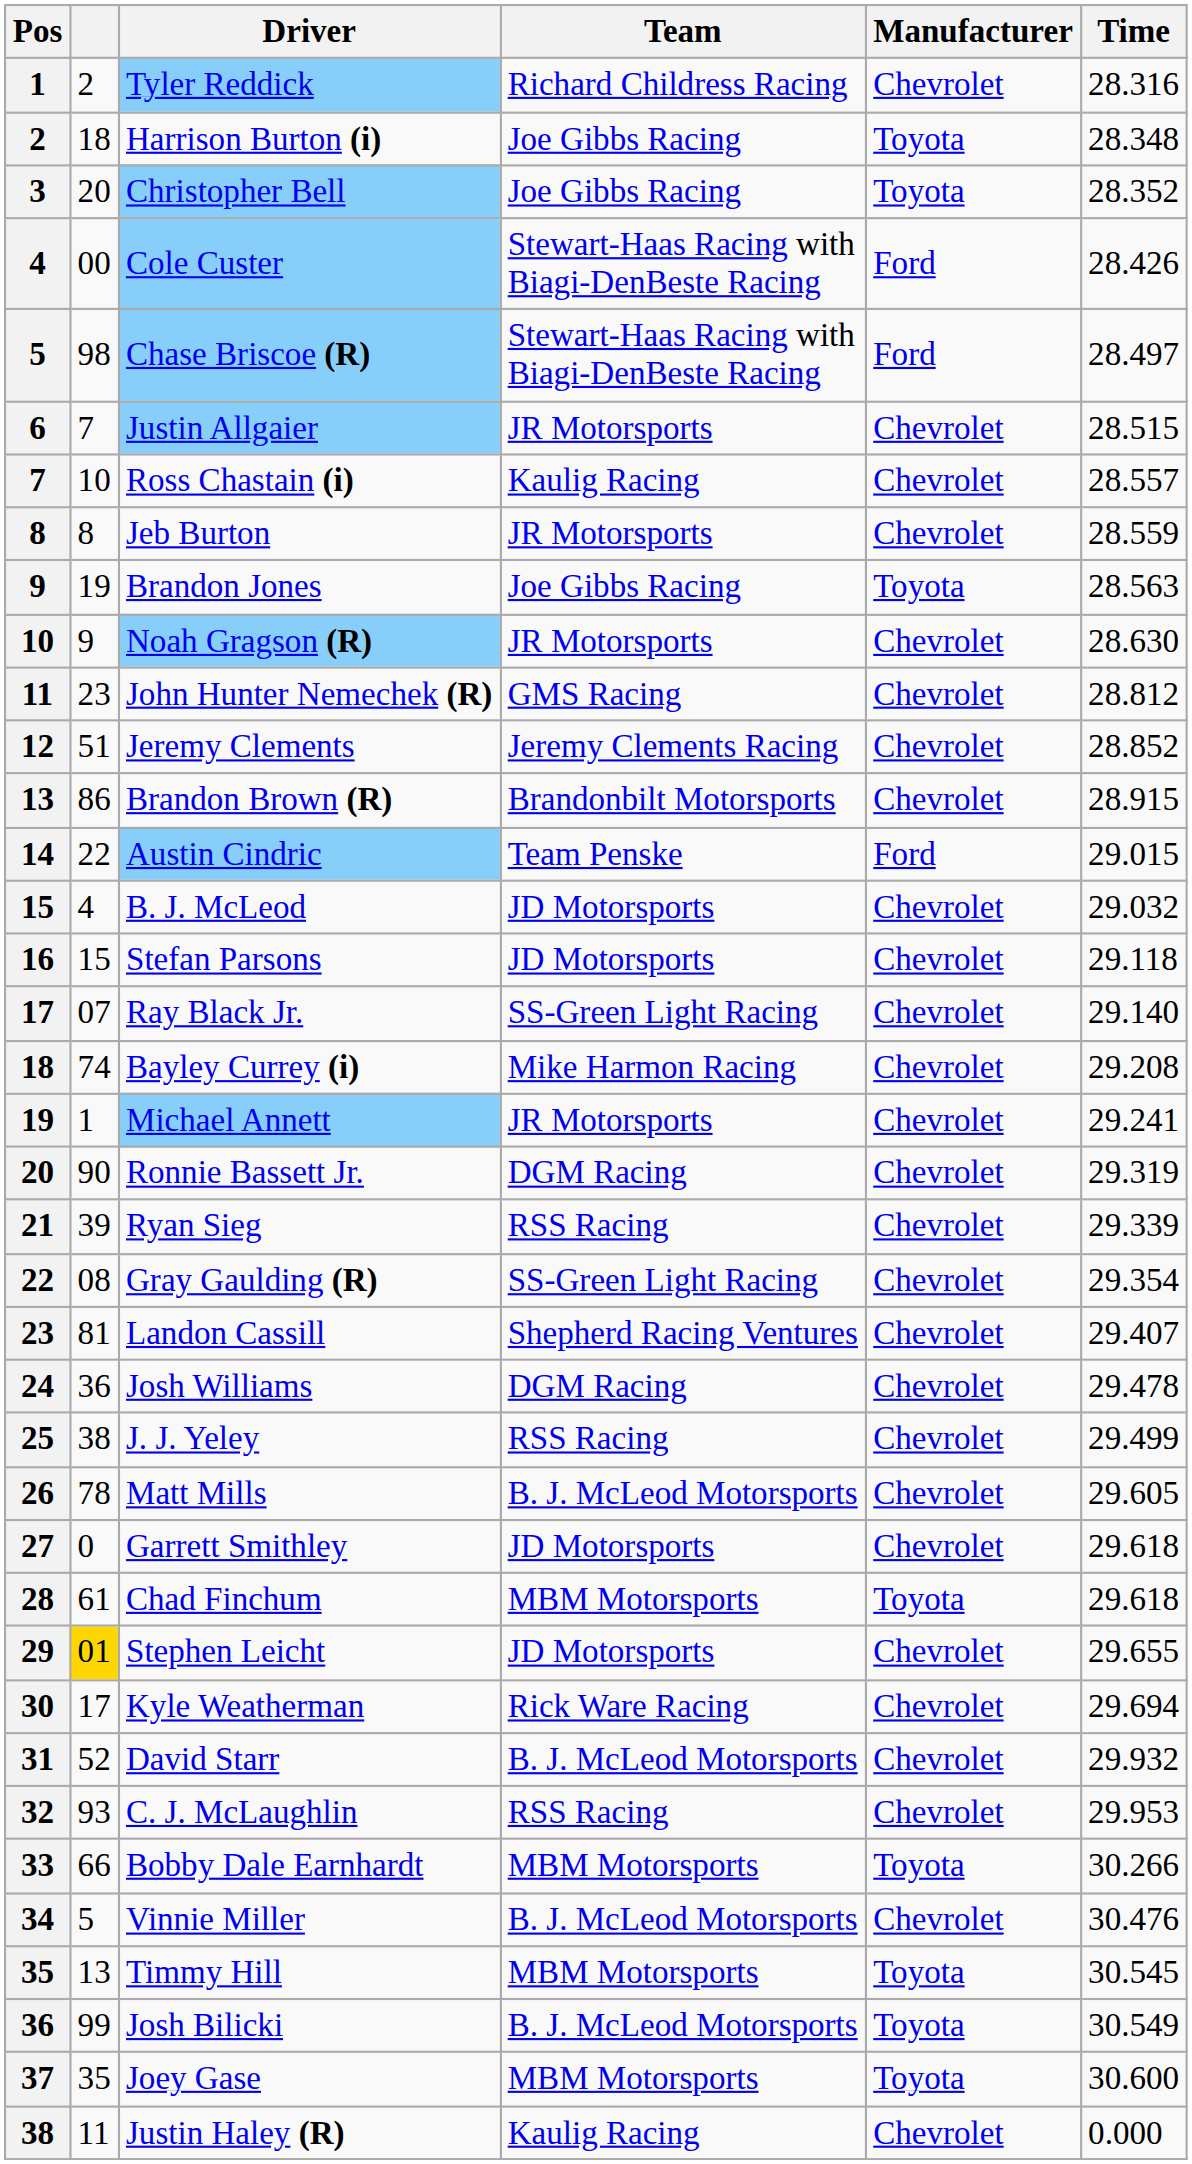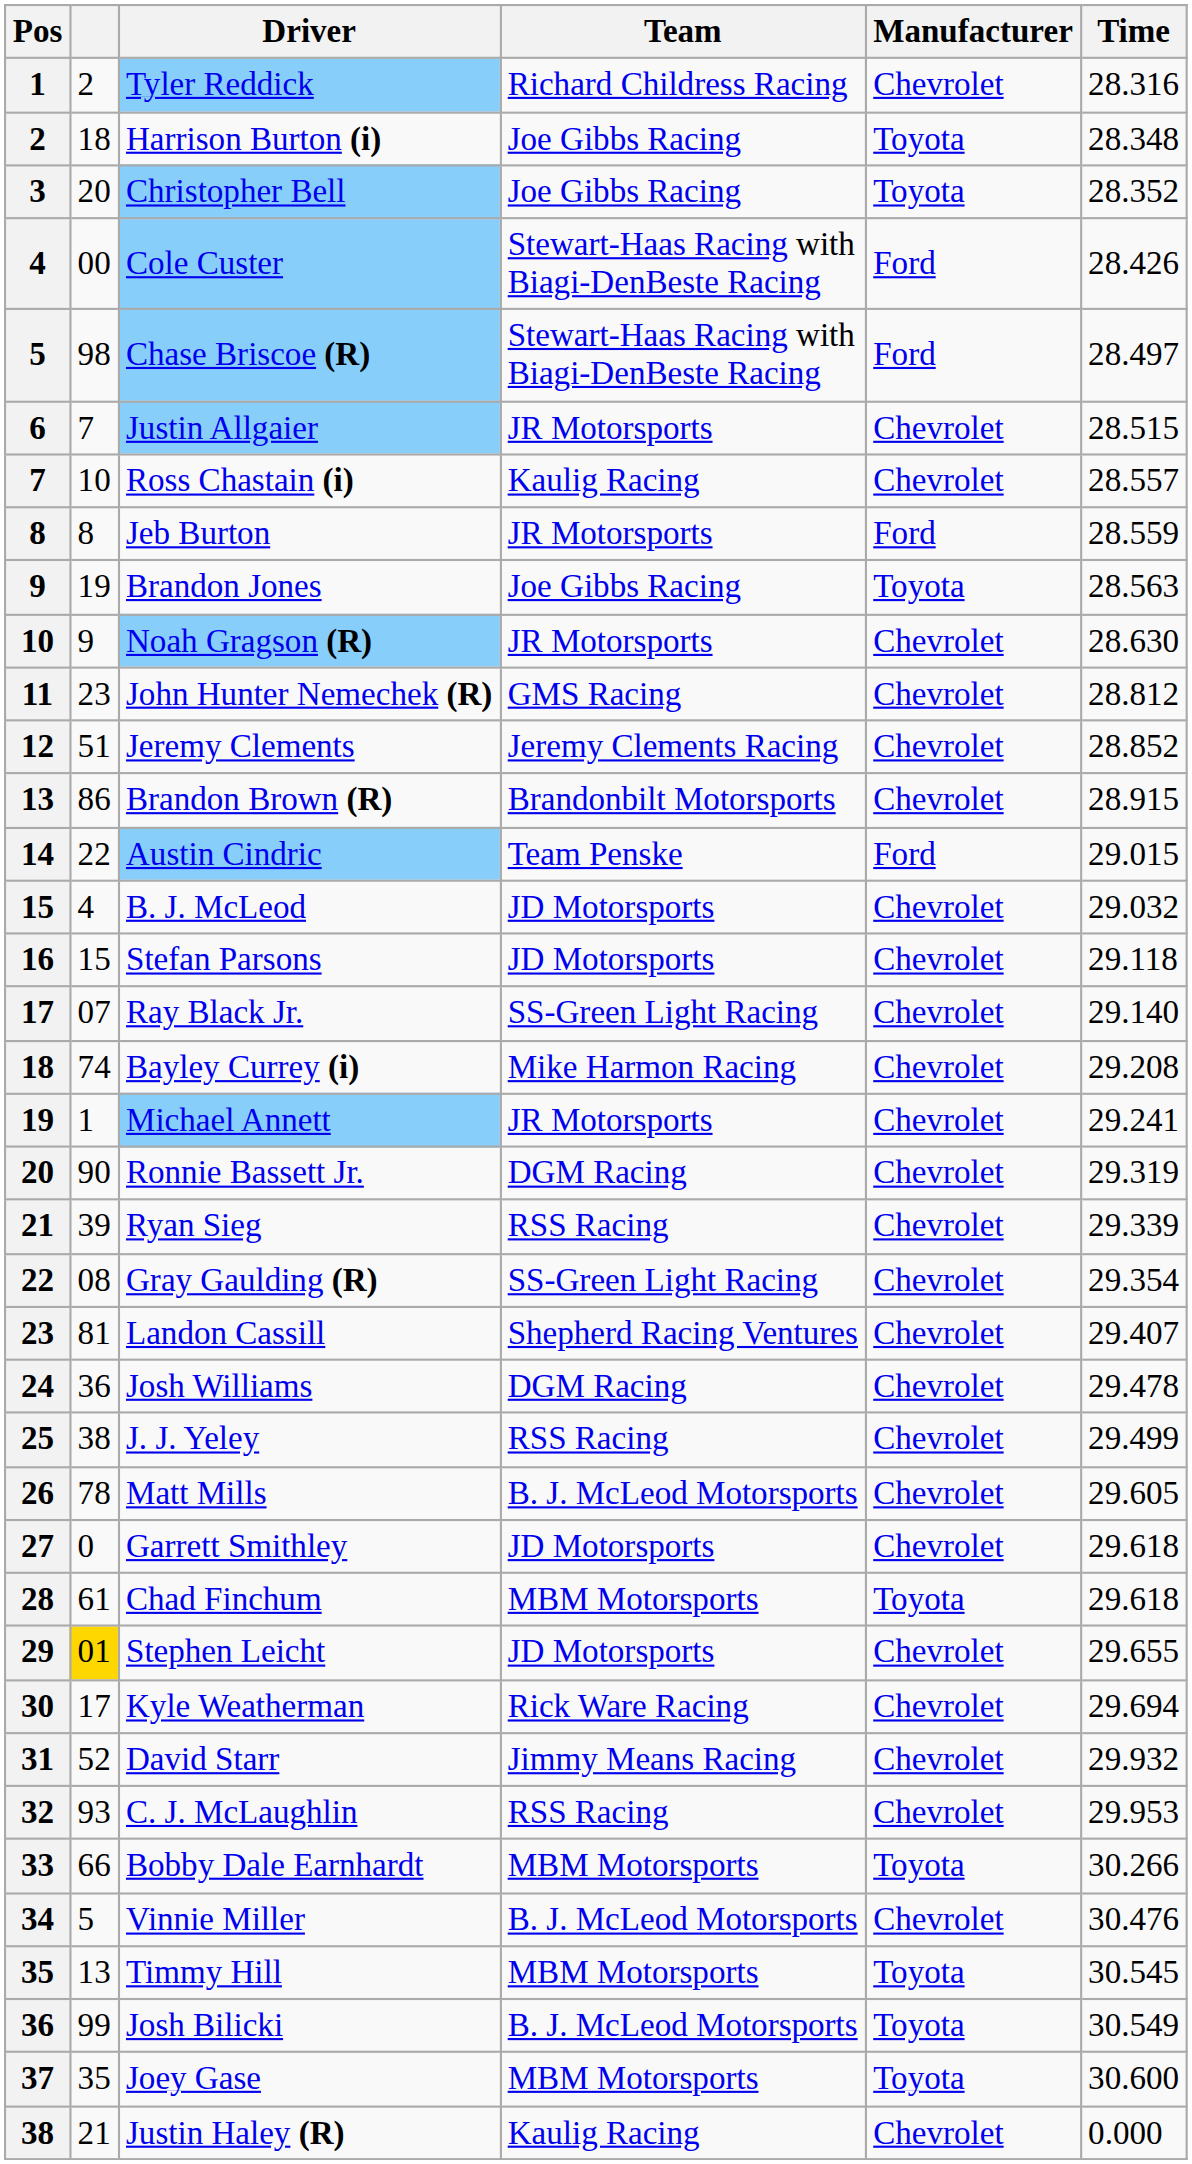Jeb Burton | Manufacturer: Chevrolet -> Ford
David Starr | Team: B. J. McLeod Motorsports -> Jimmy Means Racing
Justin Haley (R) | column 2: 11 -> 21
